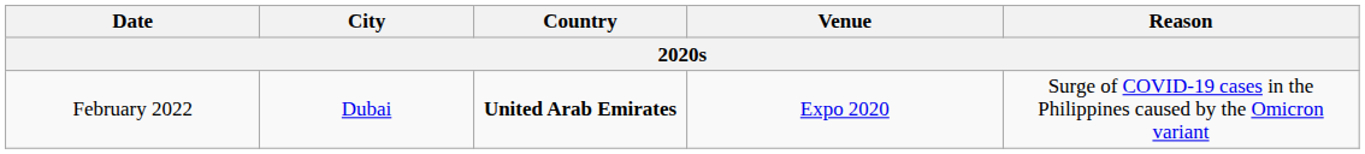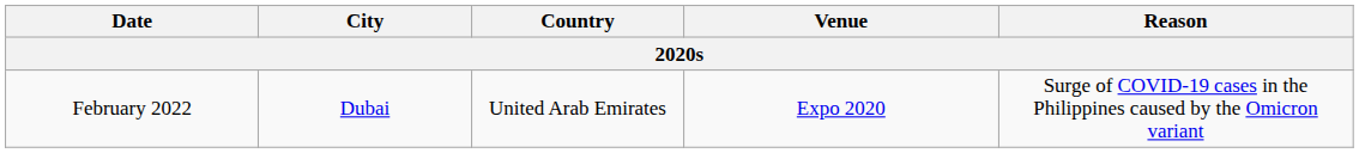February 2022 | Country: bold -> normal
